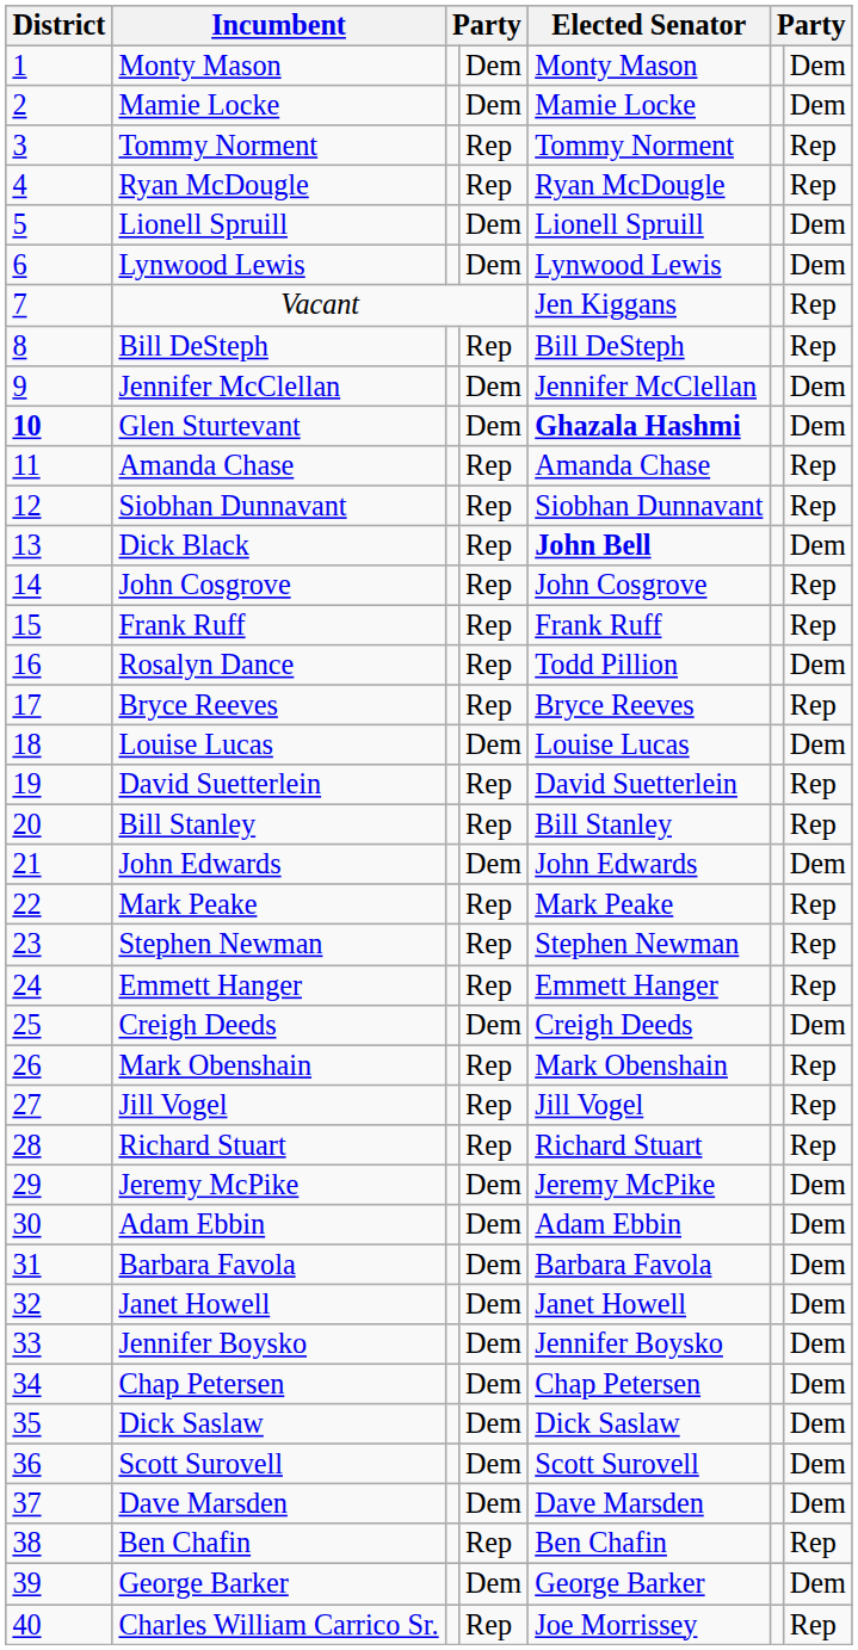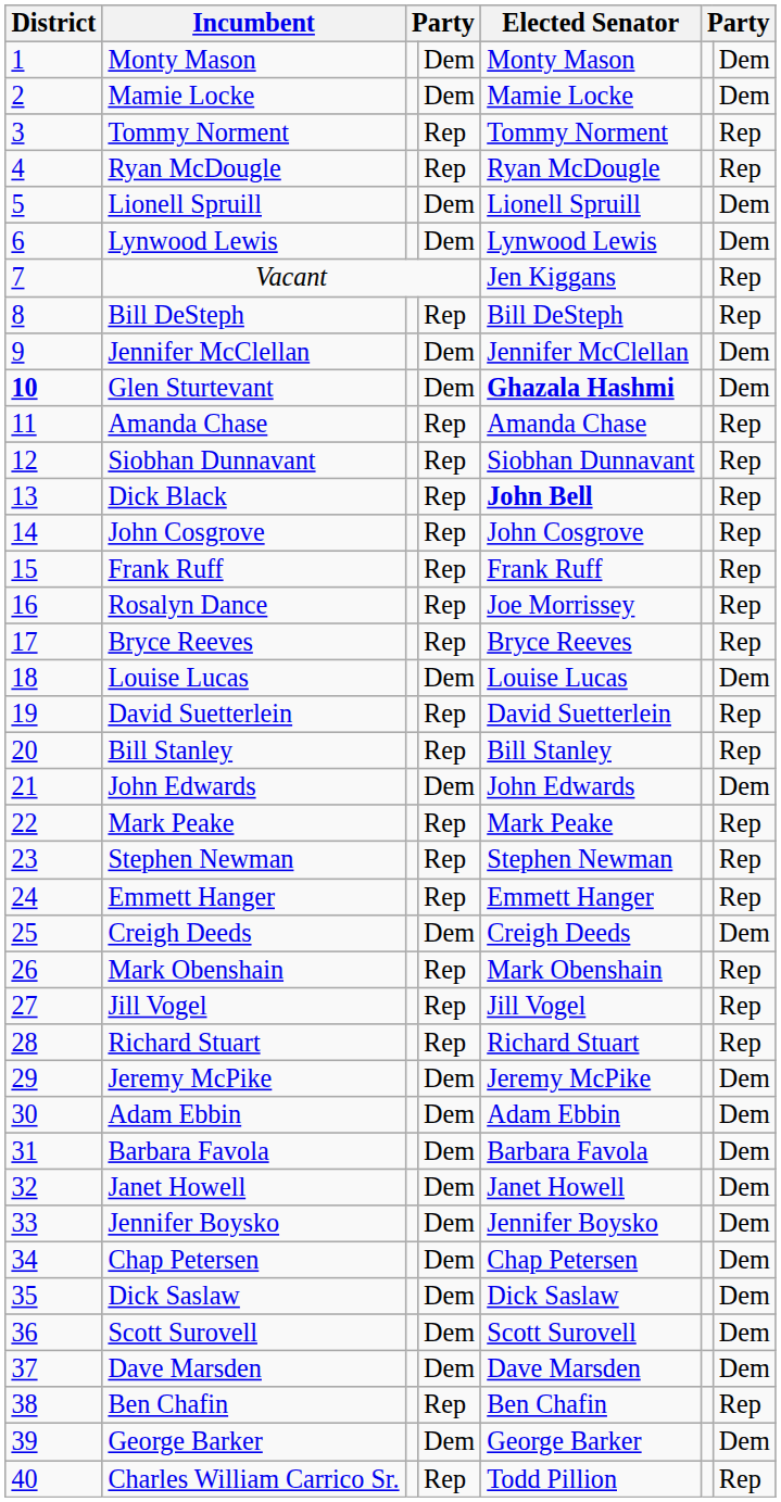Dick Black | column 7: Dem -> Rep
Rosalyn Dance | Elected Senator: Todd Pillion -> Joe Morrissey
Rosalyn Dance | column 7: Dem -> Rep
Charles William Carrico Sr. | Elected Senator: Joe Morrissey -> Todd Pillion
